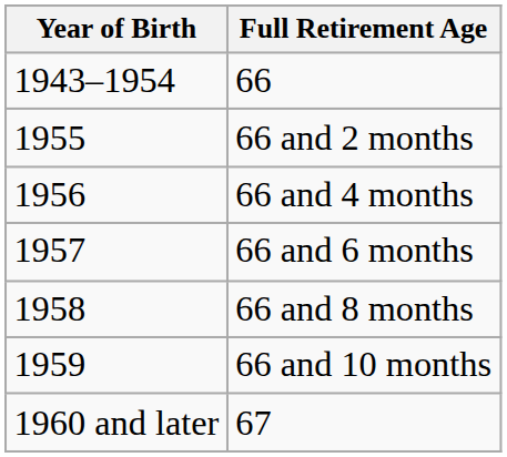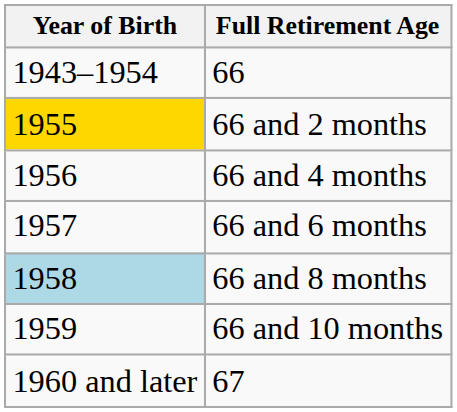66 and 2 months | Year of Birth: no background -> gold background
66 and 8 months | Year of Birth: no background -> lightblue background
